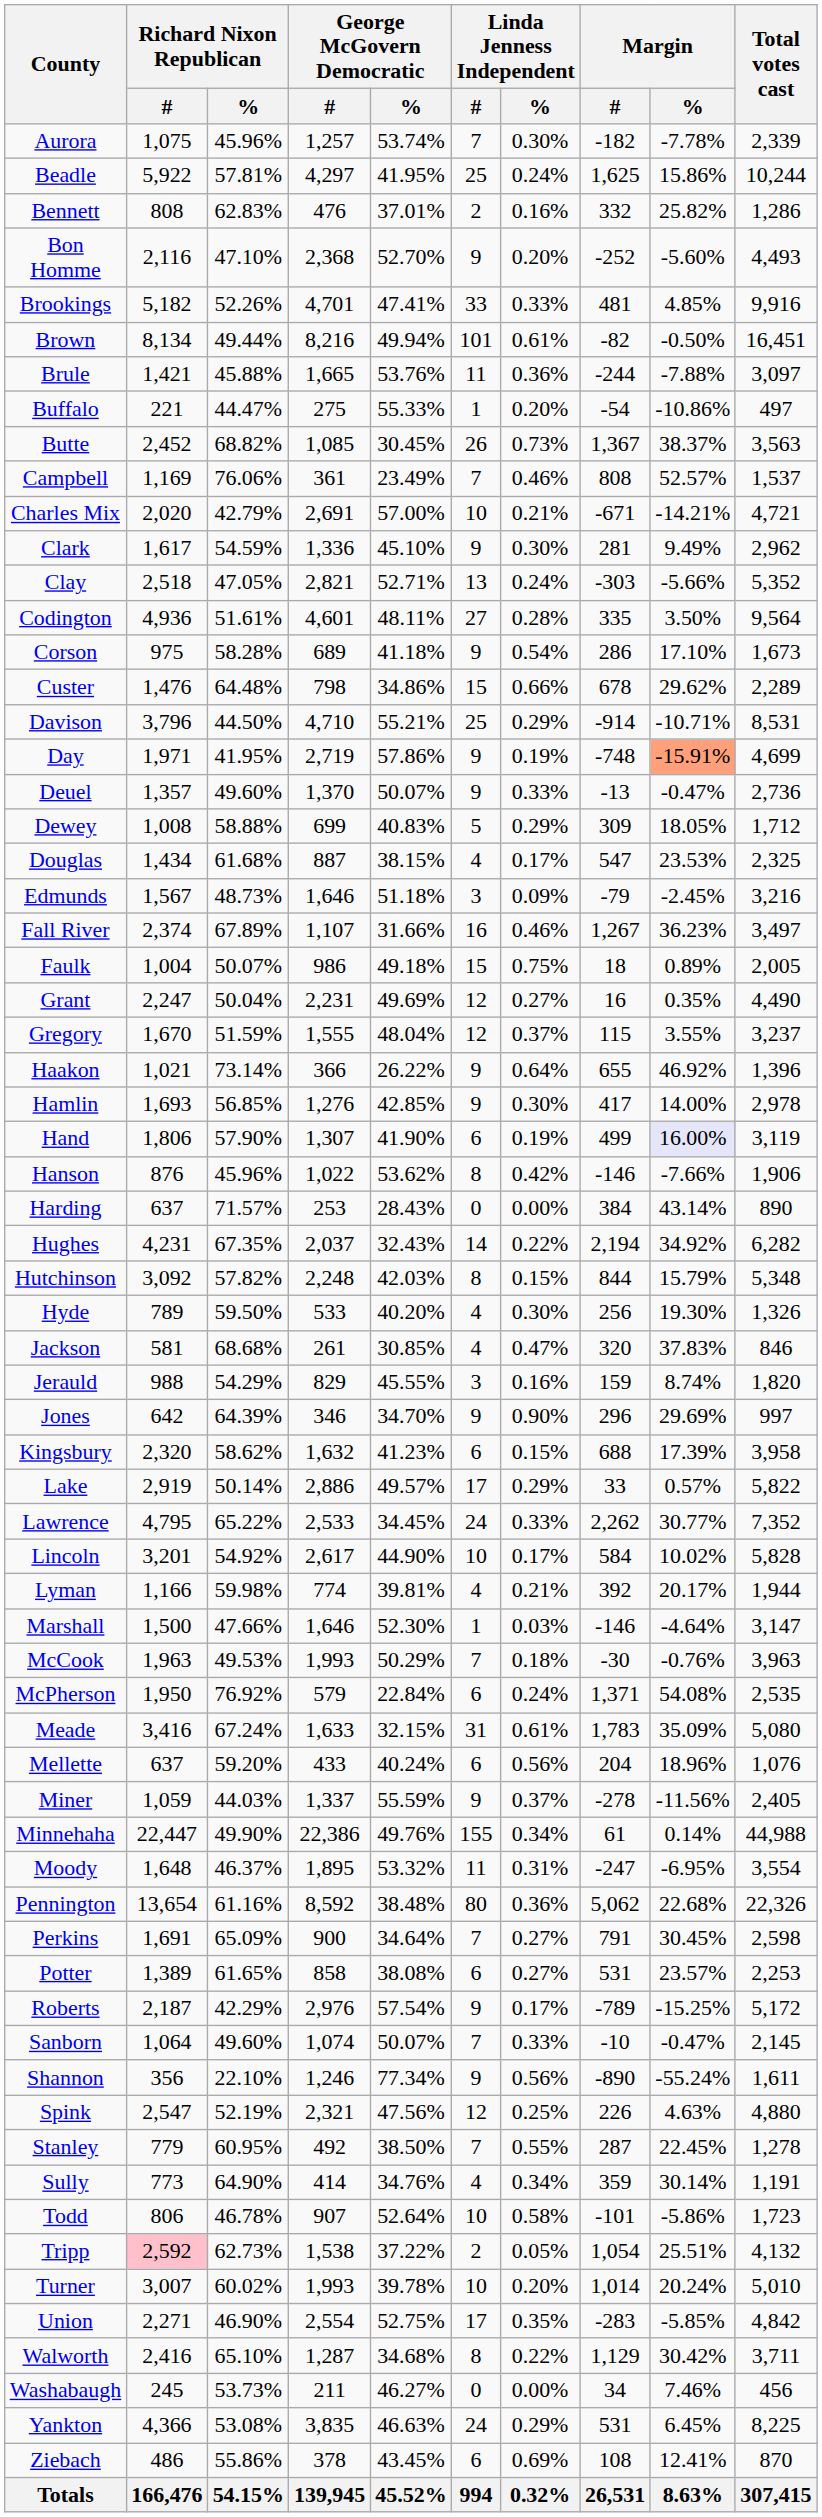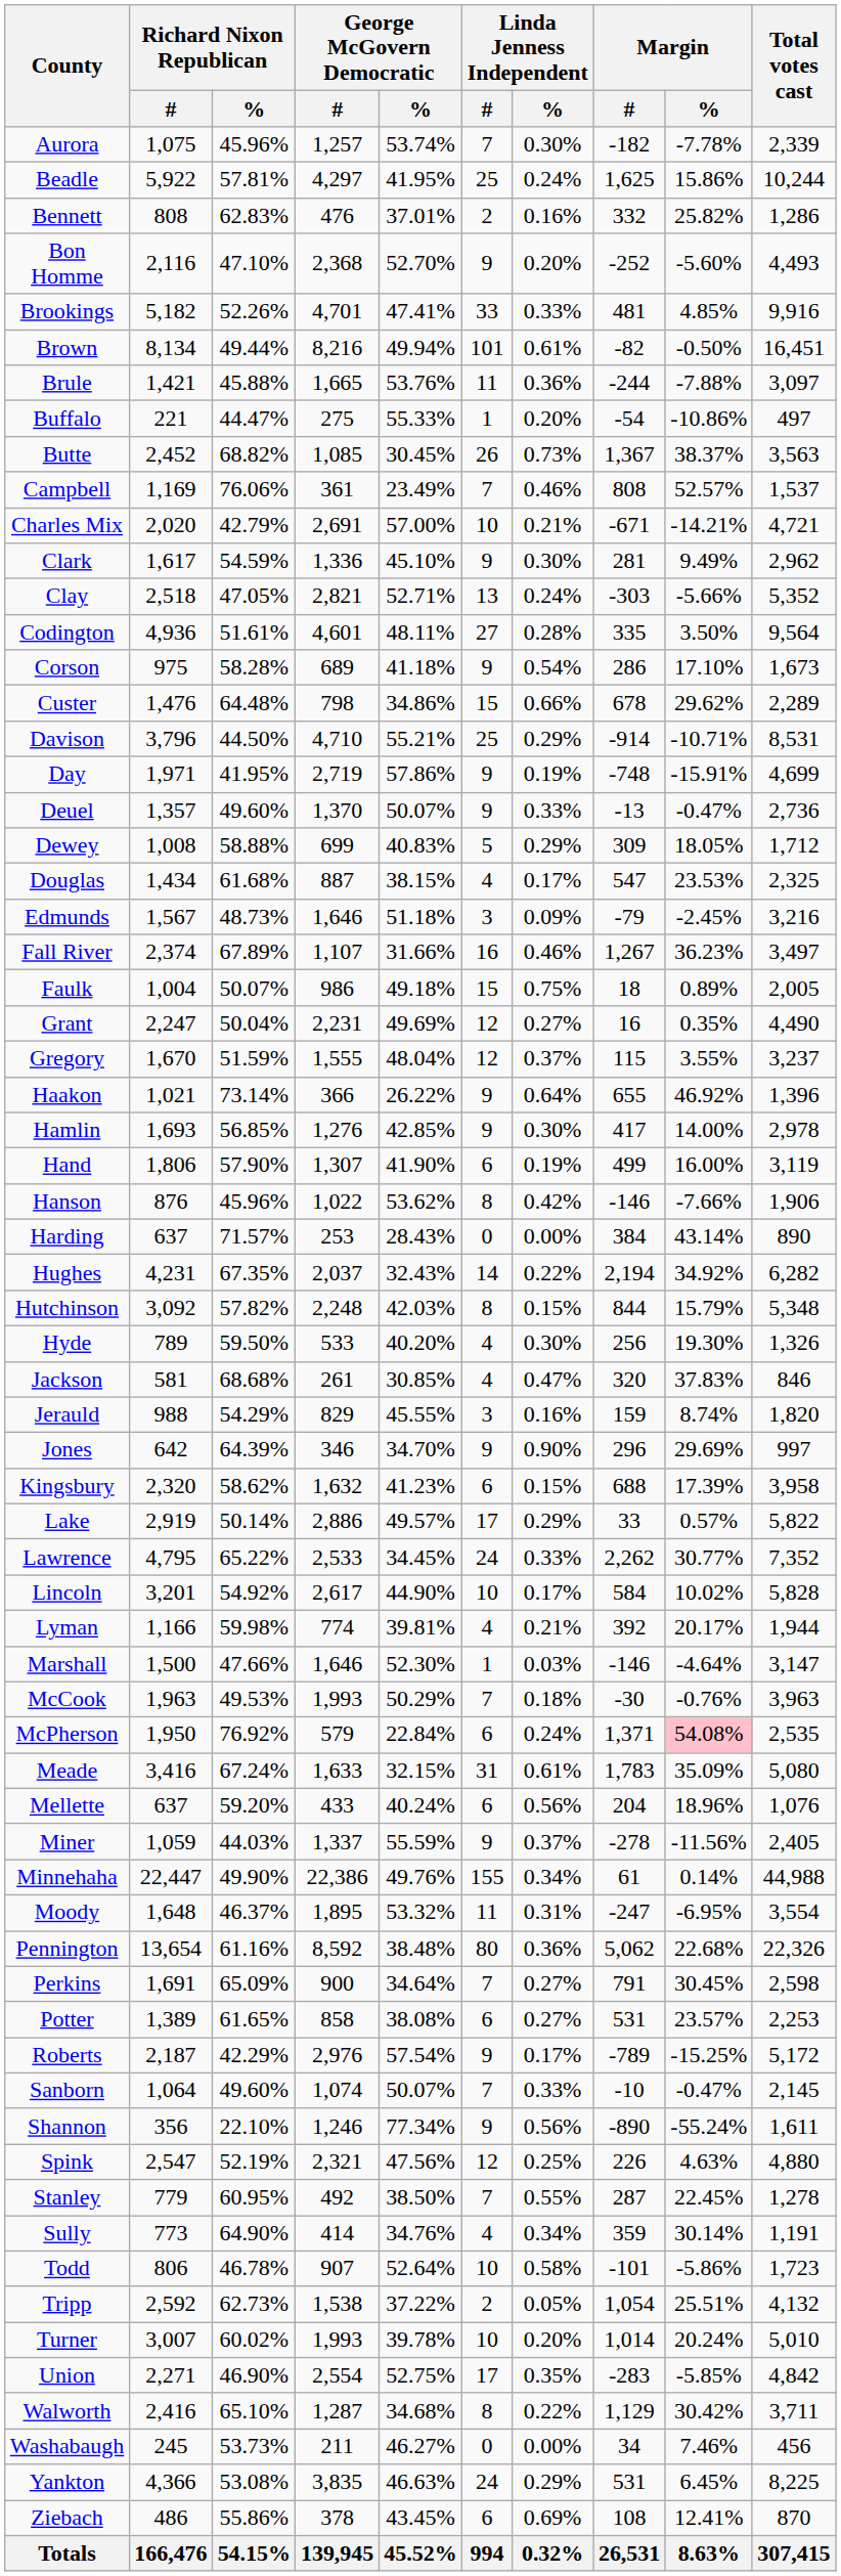Day | Margin / %: lightsalmon background -> no background
Hand | Margin / %: lavender background -> no background
McPherson | Margin / %: no background -> pink background
Tripp | Richard Nixon Republican / #: pink background -> no background
